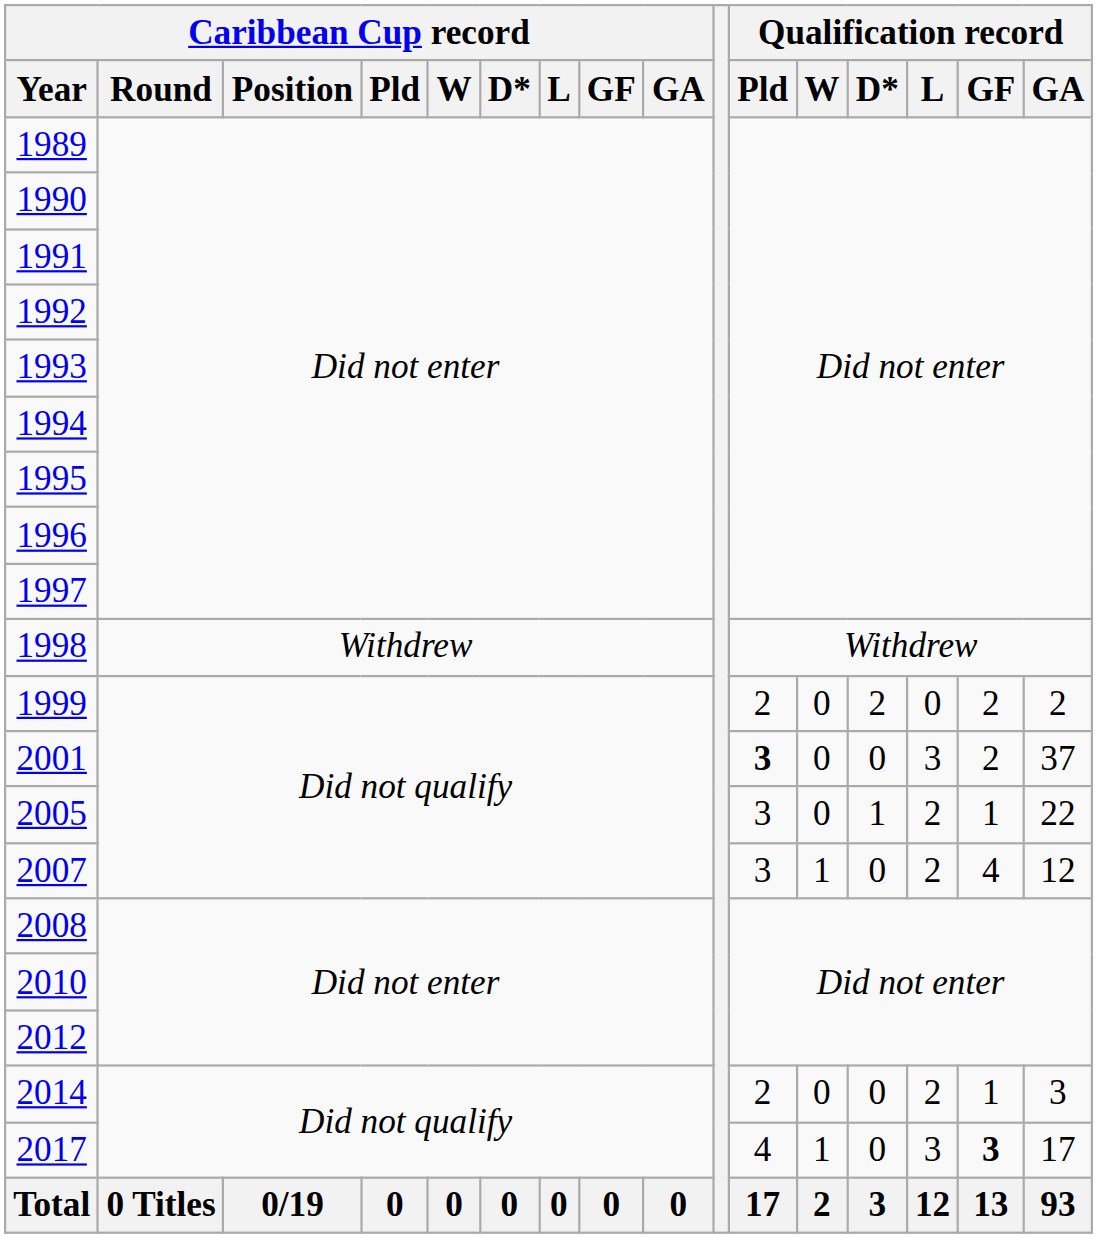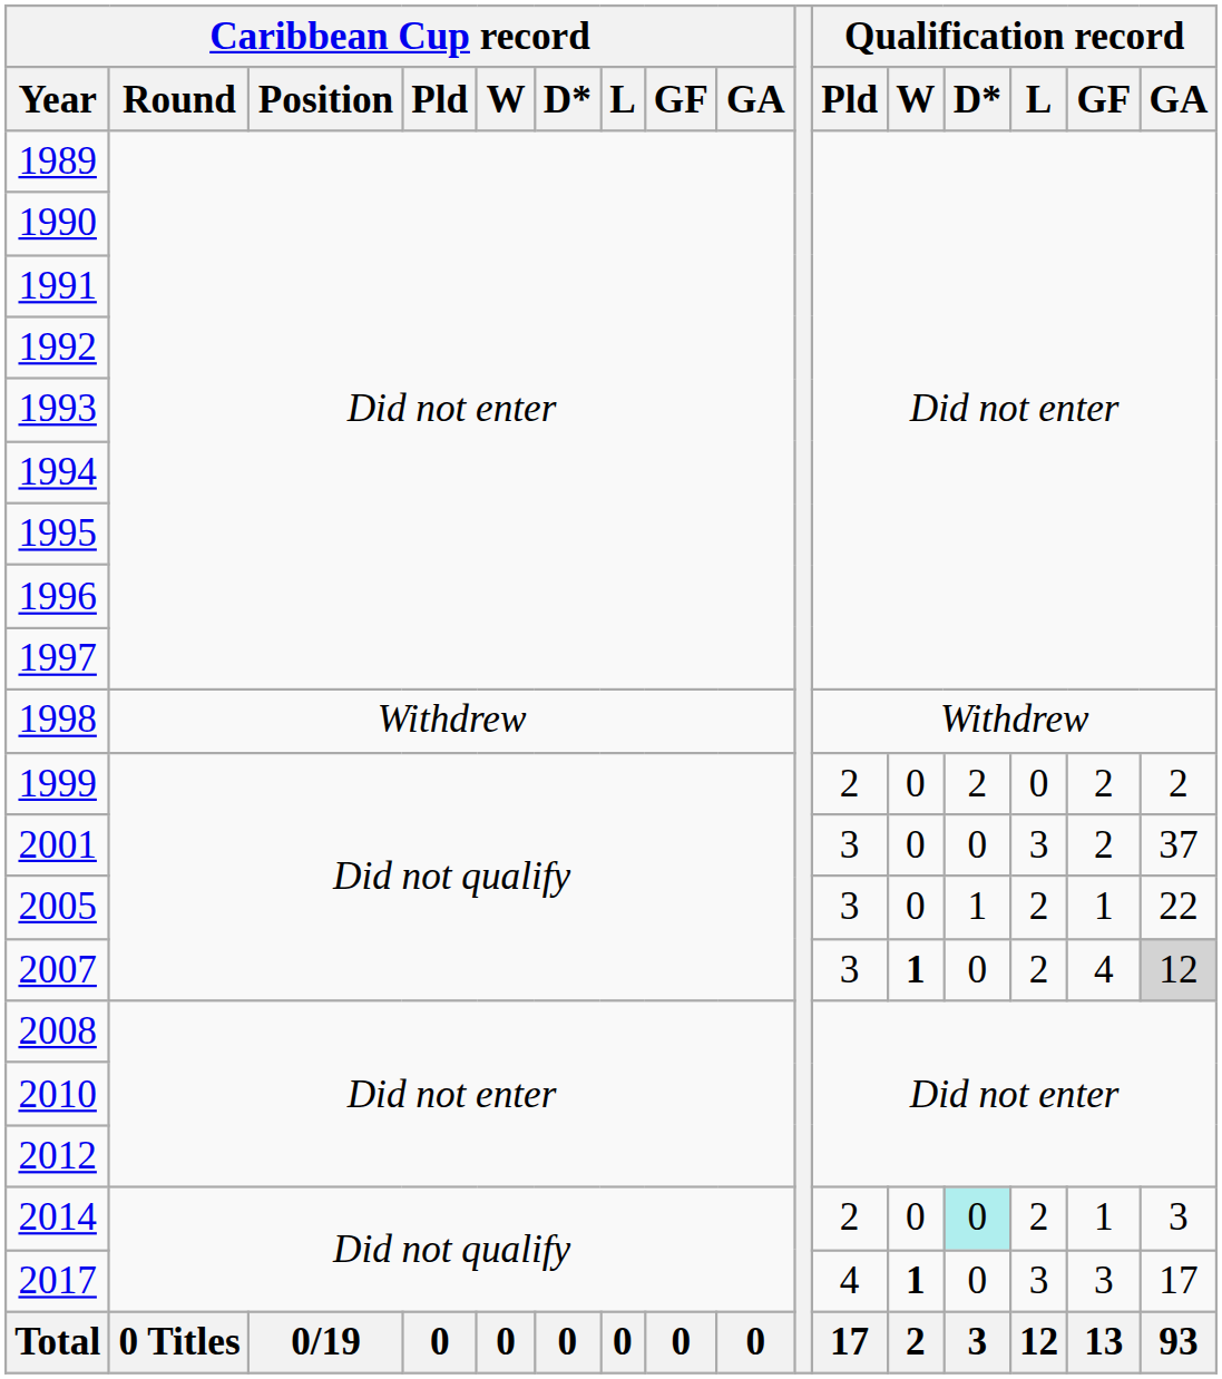2001 | Qualification record / Pld: bold -> normal
2007 | Qualification record / W: normal -> bold
2007 | Qualification record / GA: no background -> lightgrey background
2014 | Qualification record / D*: no background -> paleturquoise background
2017 | Qualification record / W: normal -> bold
2017 | Qualification record / GF: bold -> normal
